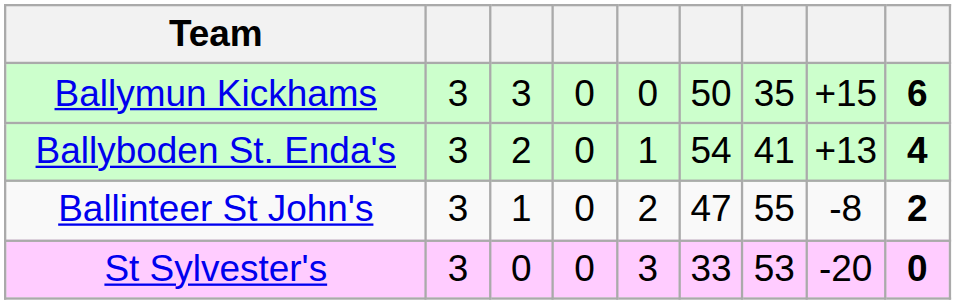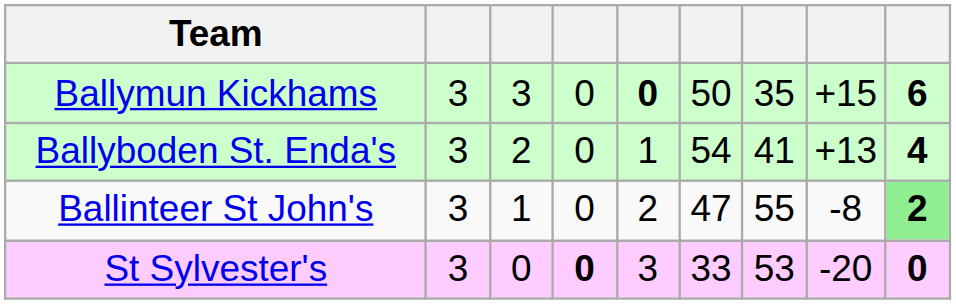Ballymun Kickhams | column 5: normal -> bold
Ballinteer St John's | column 9: no background -> lightgreen background
St Sylvester's | column 4: normal -> bold
